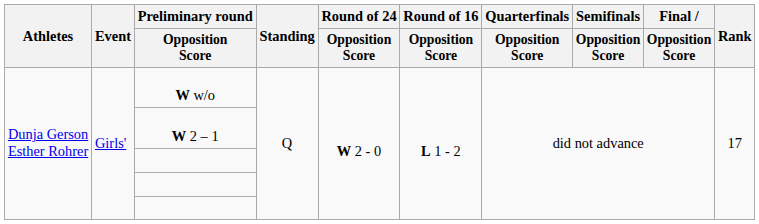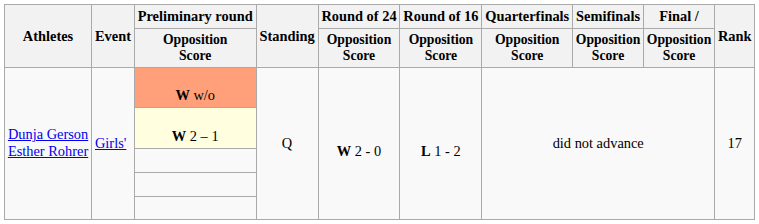W w/o | Preliminary round / Opposition Score: no background -> lightsalmon background
W 2 – 1 | Preliminary round / Opposition Score: no background -> lightyellow background
